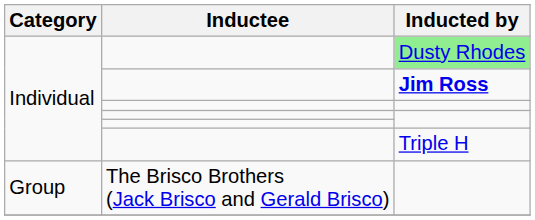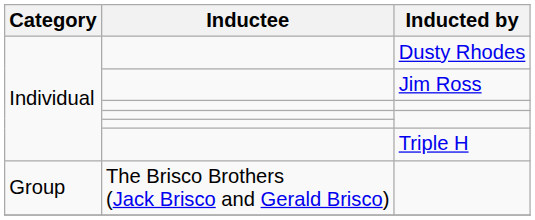Dusty Rhodes | Inducted by: lightgreen background -> no background
Jim Ross | Inducted by: bold -> normal
